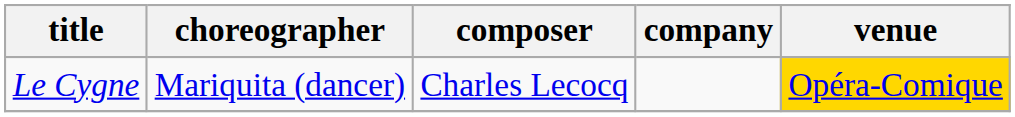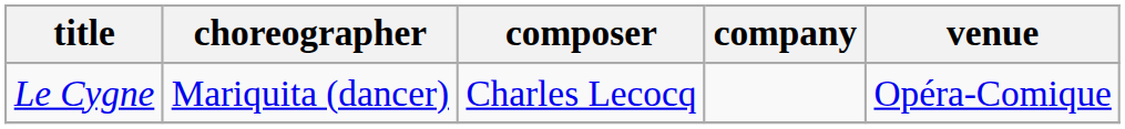Le Cygne | venue: gold background -> no background
